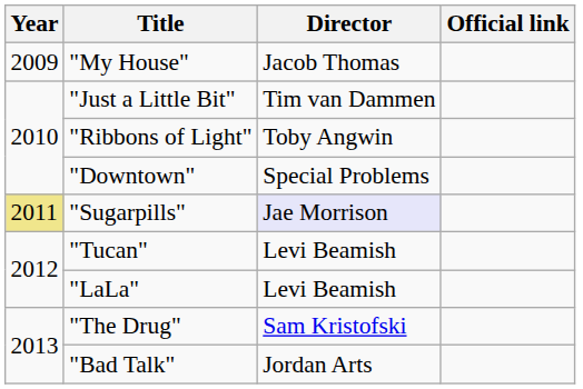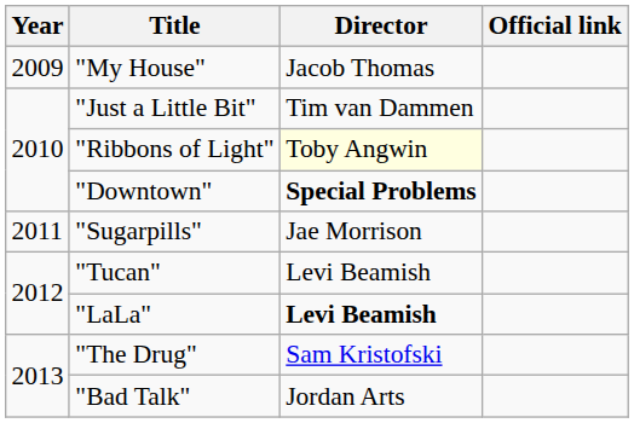"Ribbons of Light" | Director: no background -> lightyellow background
"Downtown" | Director: normal -> bold
"Sugarpills" | Year: khaki background -> no background
"Sugarpills" | Director: lavender background -> no background
"LaLa" | Director: normal -> bold
